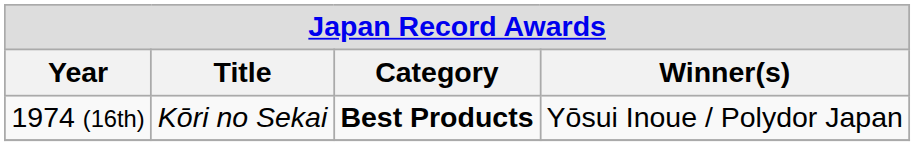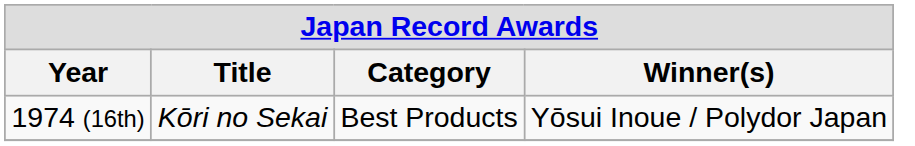1974 (16th) | Category: bold -> normal
